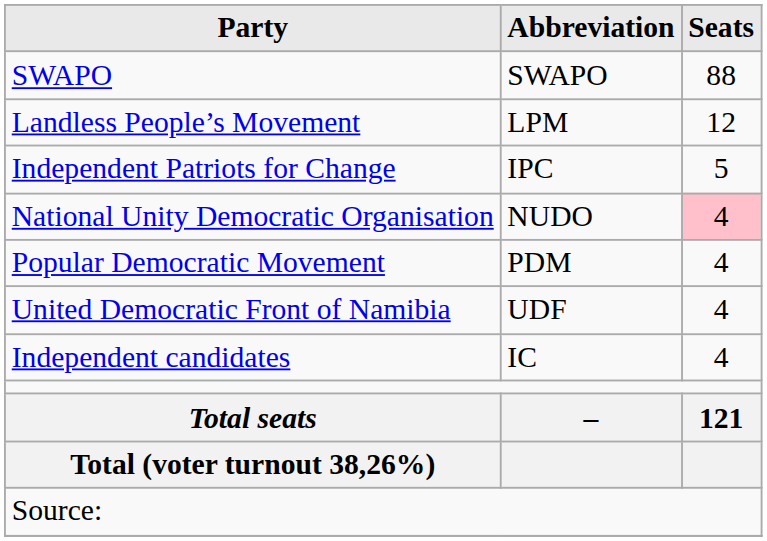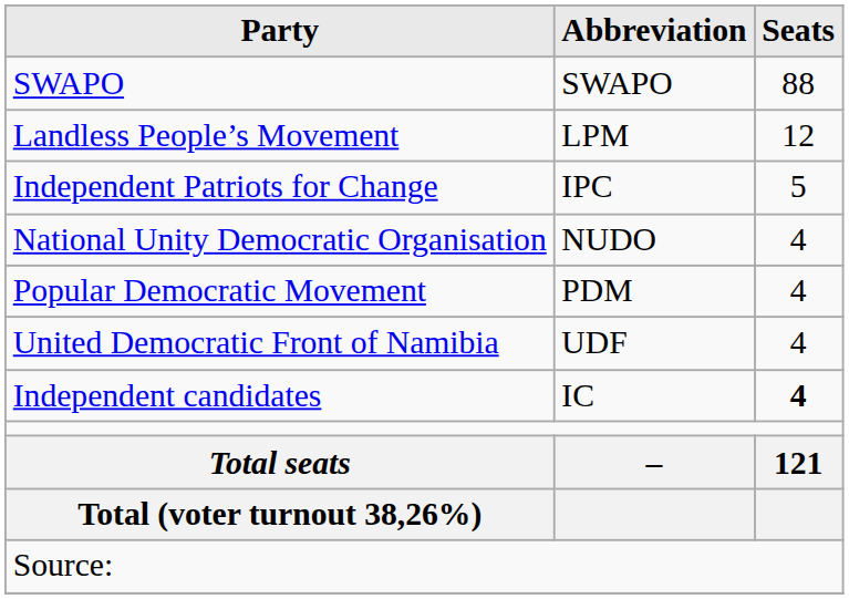National Unity Democratic Organisation | Seats: pink background -> no background
Independent candidates | Seats: normal -> bold
